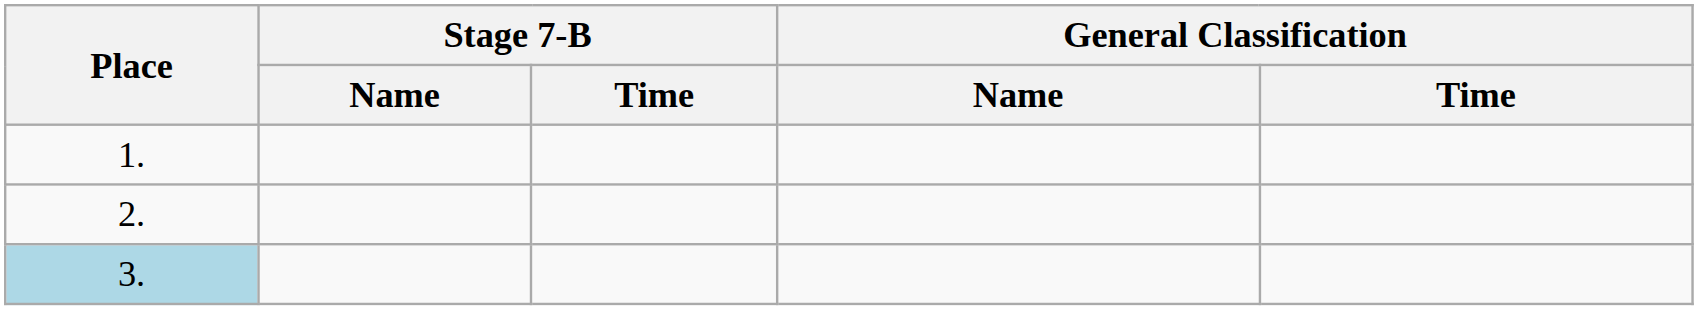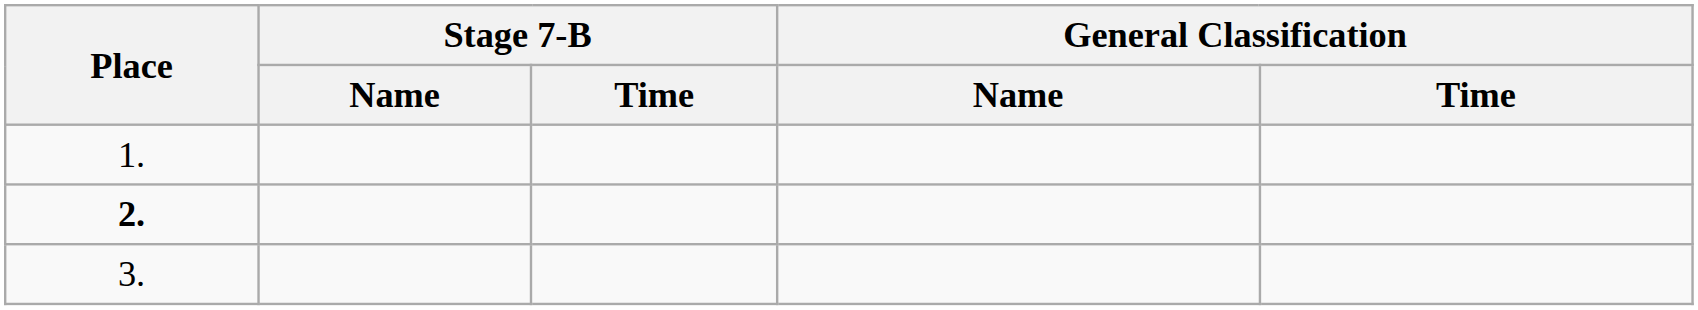2. | Place: normal -> bold
3. | Place: lightblue background -> no background
